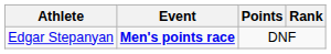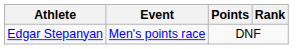Edgar Stepanyan | Event: bold -> normal
